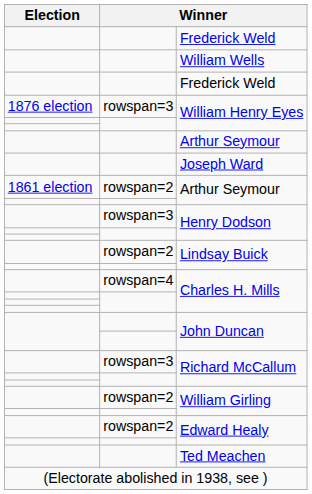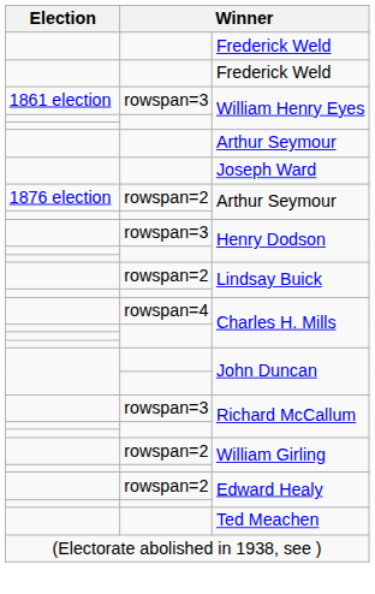- row: William Wells
rowspan=3 / William Henry Eyes | Election: 1876 election -> 1861 election
rowspan=2 / Arthur Seymour | Election: 1861 election -> 1876 election
